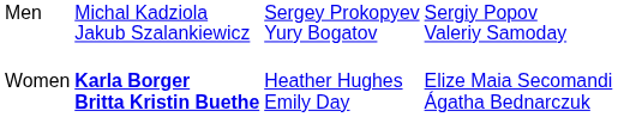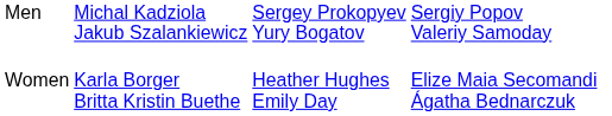Women | column 2: bold -> normal
